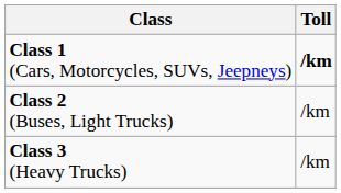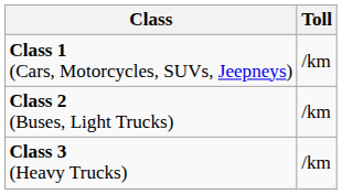Class 1 (Cars, Motorcycles, SUVs, Jeepneys) | Toll: bold -> normal
